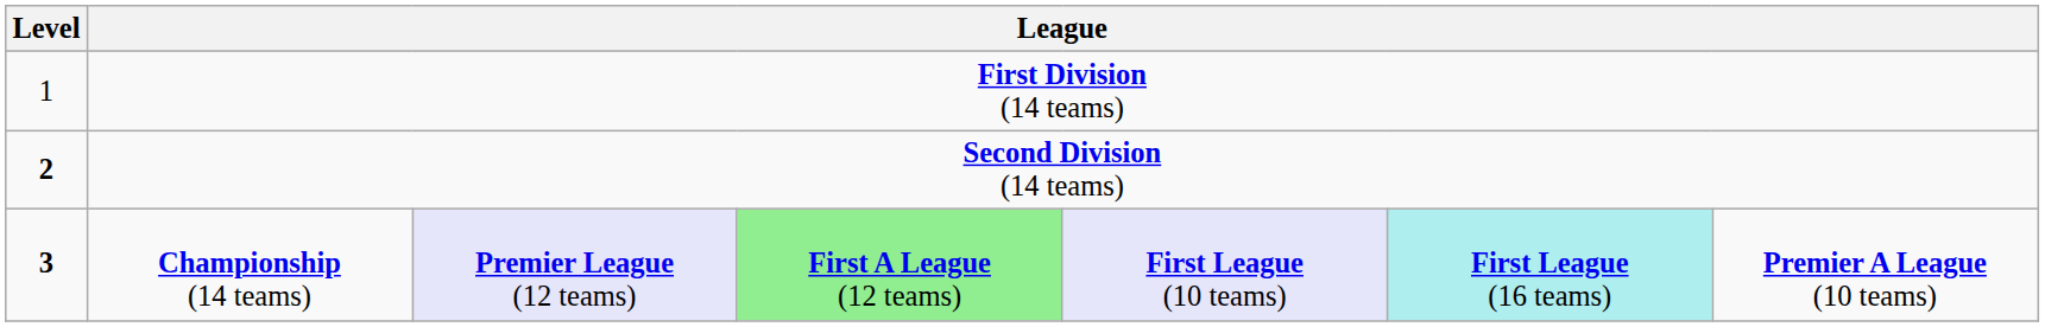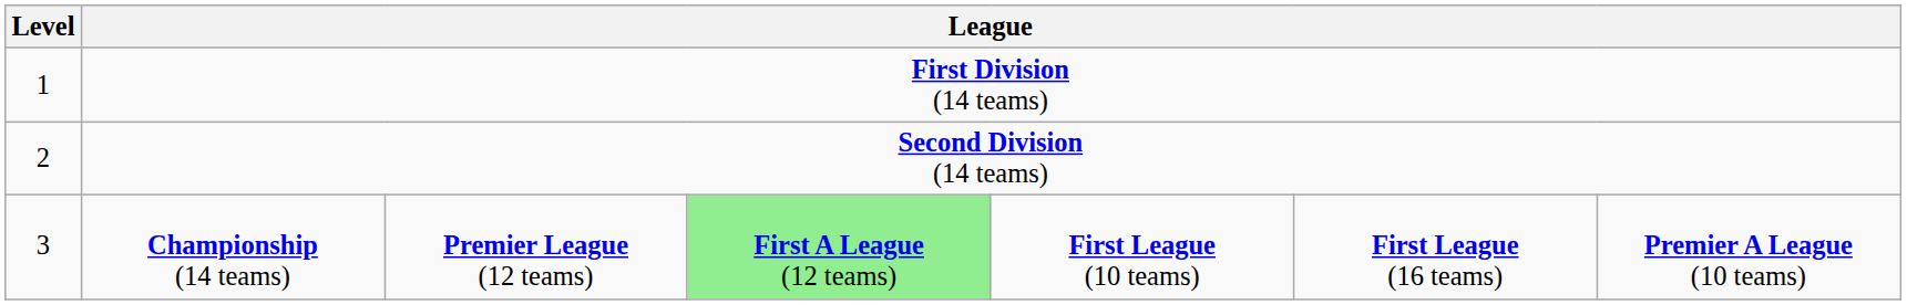Second Division (14 teams) | Level: bold -> normal
Championship (14 teams) | Level: bold -> normal
Championship (14 teams) | column 3: lavender background -> no background
Championship (14 teams) | column 5: lavender background -> no background
Championship (14 teams) | column 6: paleturquoise background -> no background
